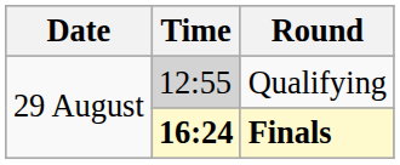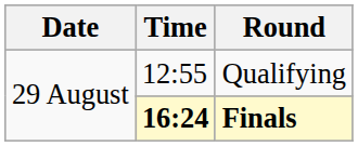Qualifying | Time: lightgrey background -> no background
